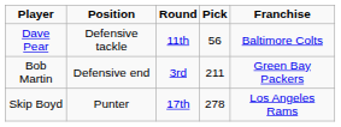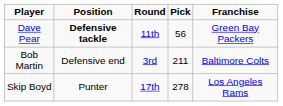Dave Pear | Position: normal -> bold
Dave Pear | Franchise: Baltimore Colts -> Green Bay Packers
Bob Martin | Franchise: Green Bay Packers -> Baltimore Colts
